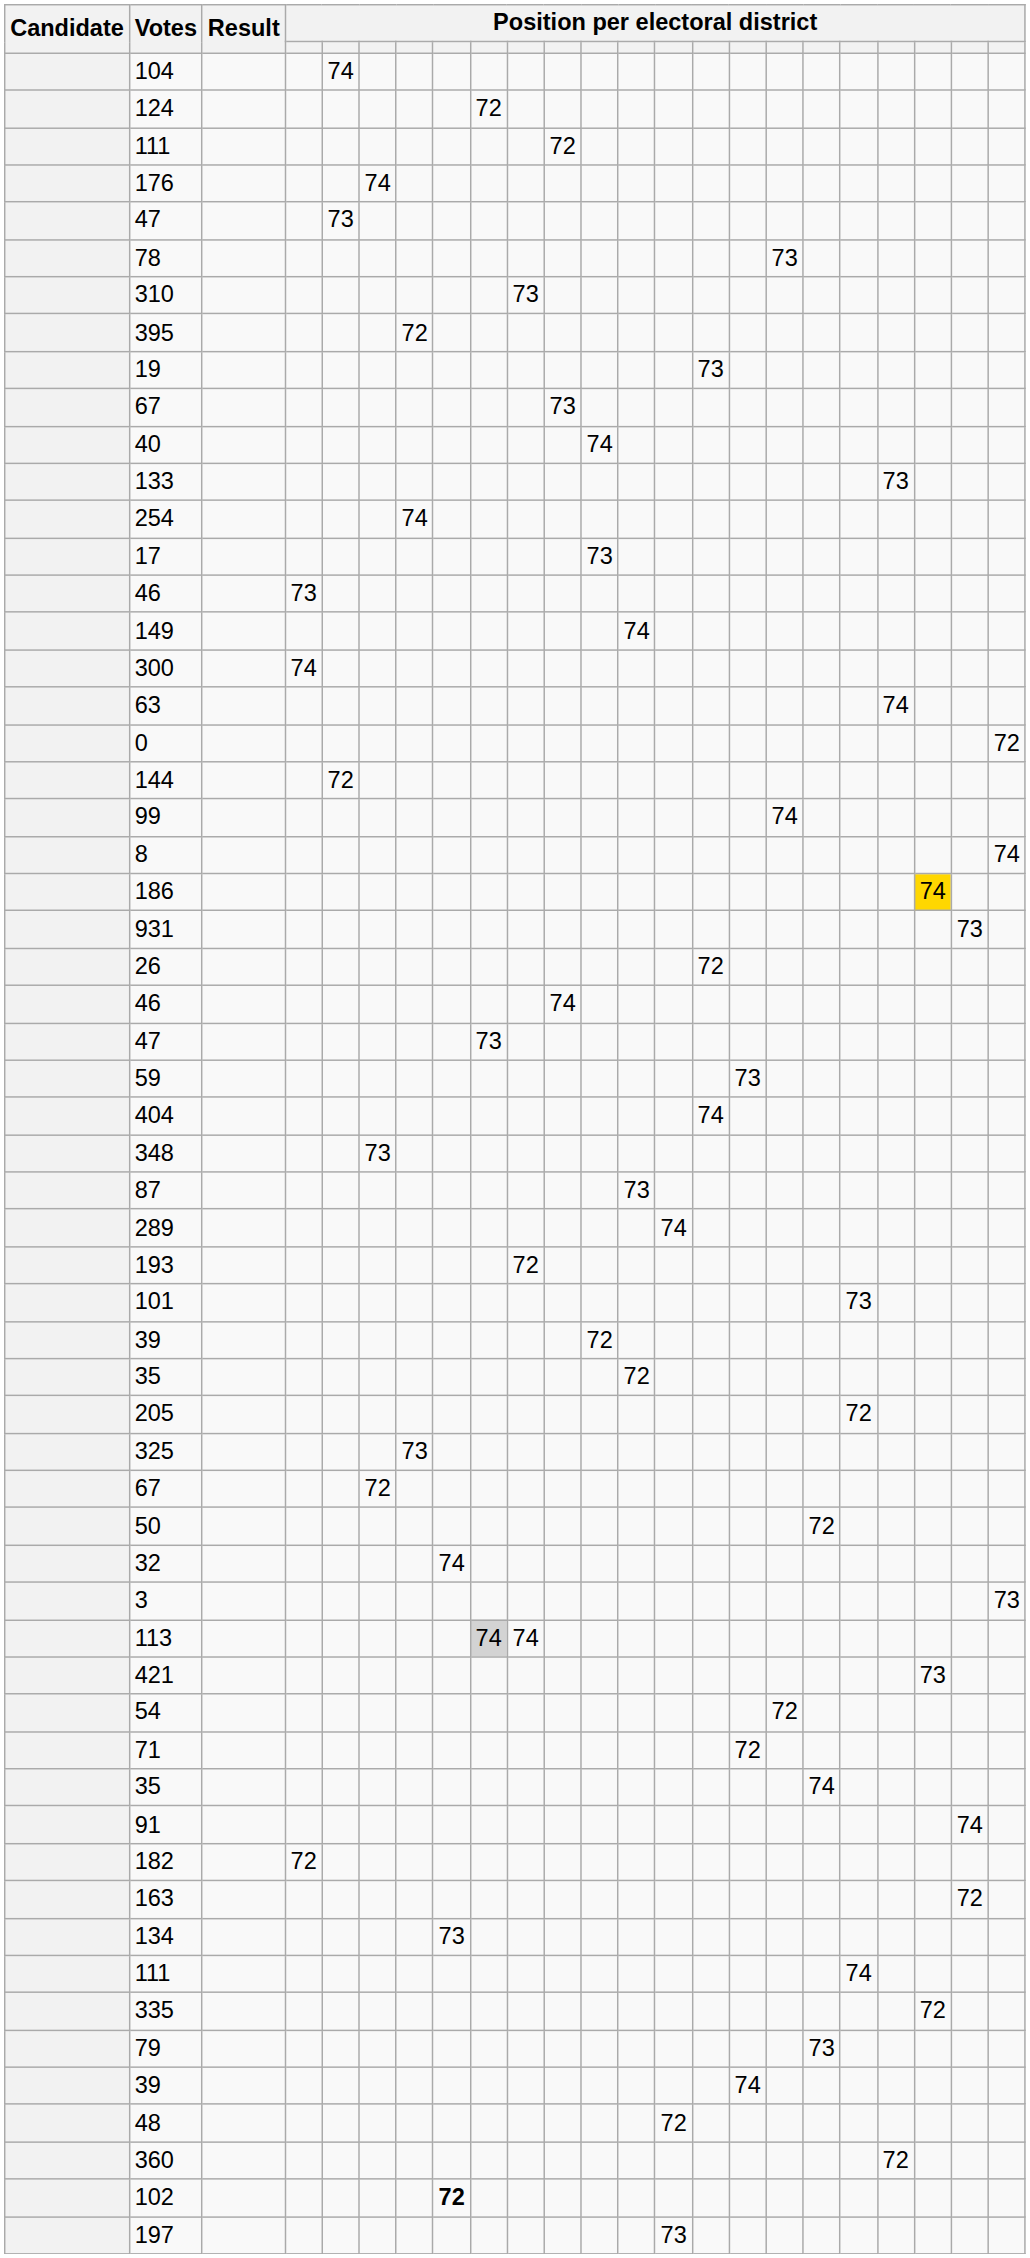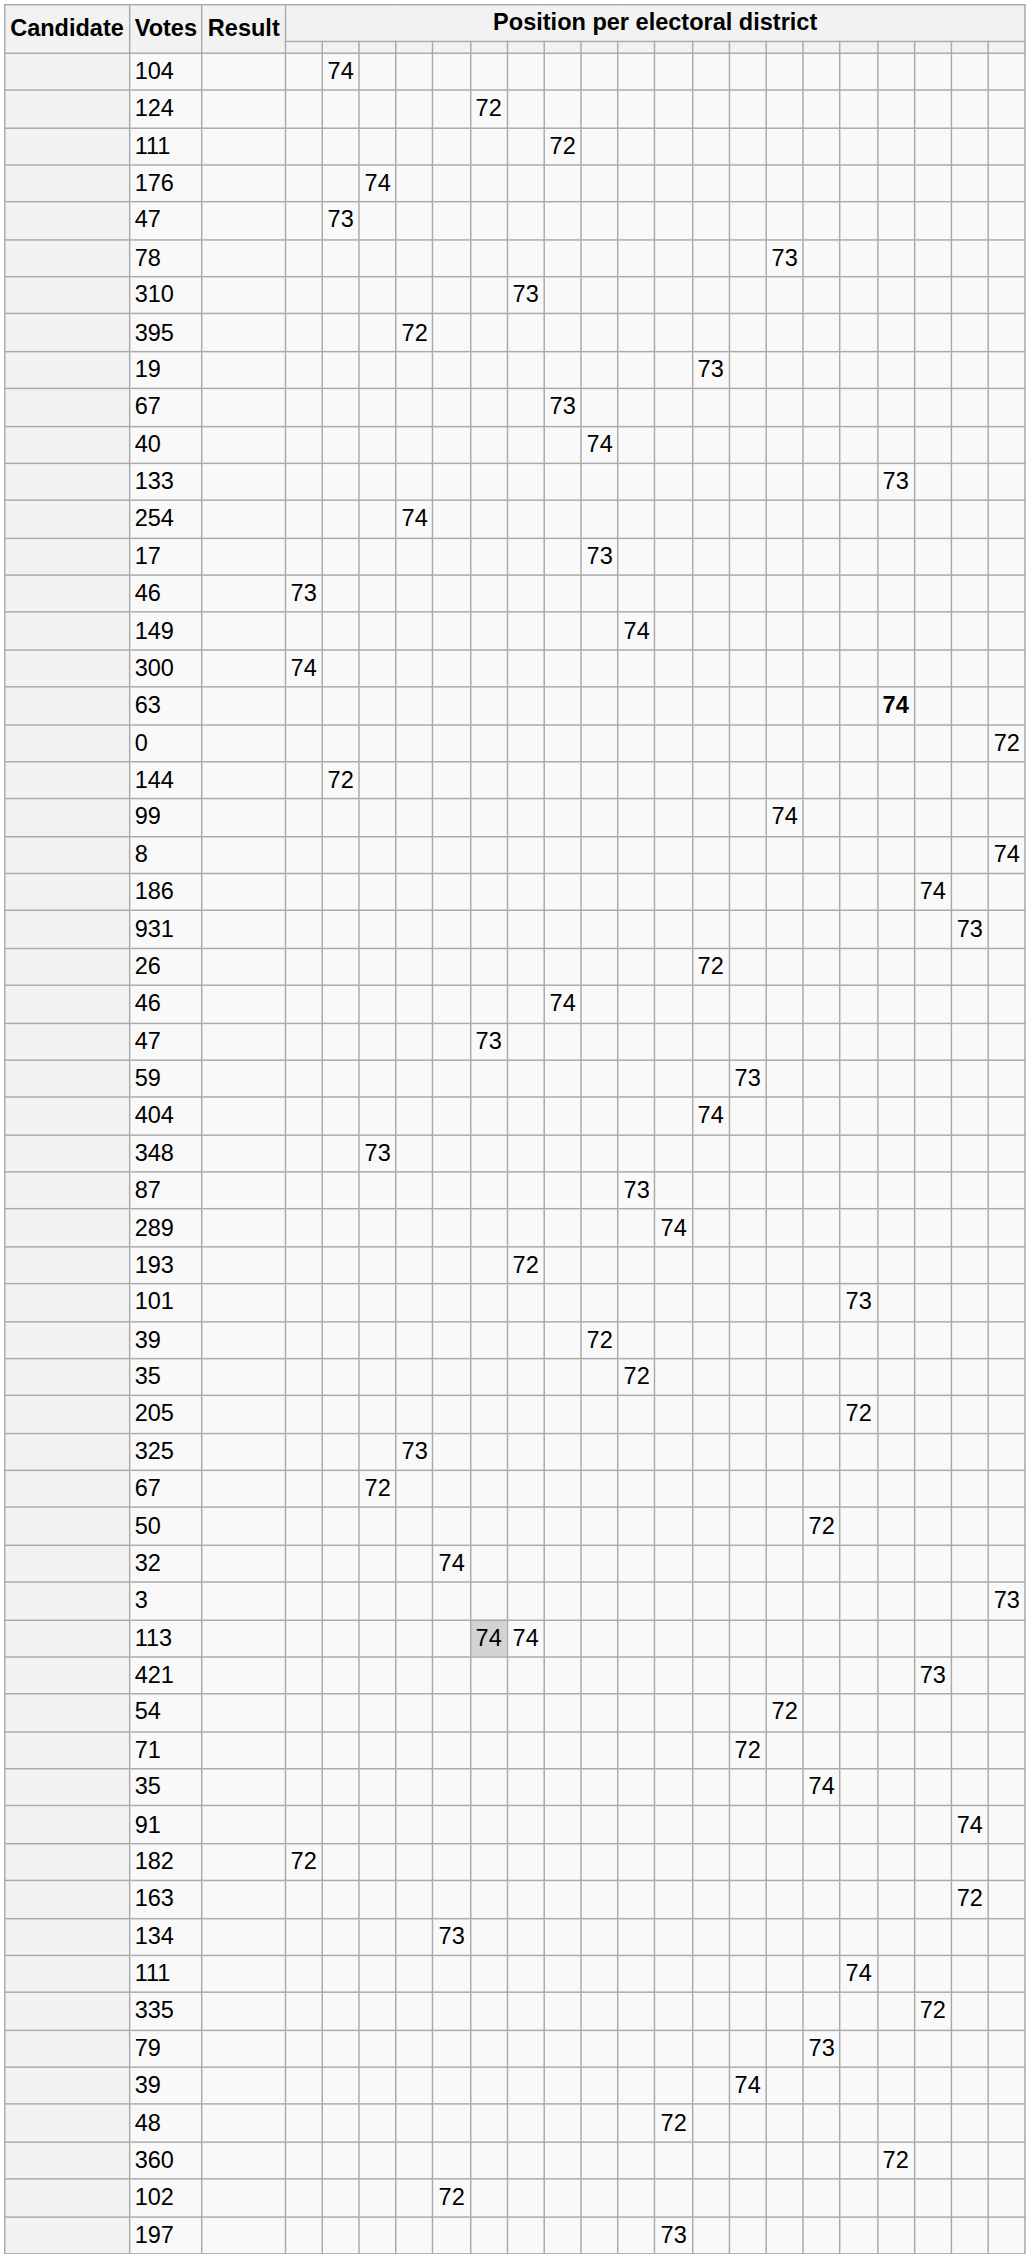63 | column 20: normal -> bold
186 | column 21: gold background -> no background
102 | column 8: bold -> normal
